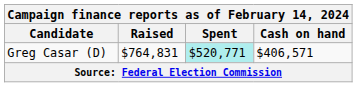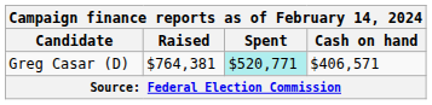Greg Casar (D) | Raised: $764,831 -> $764,381
